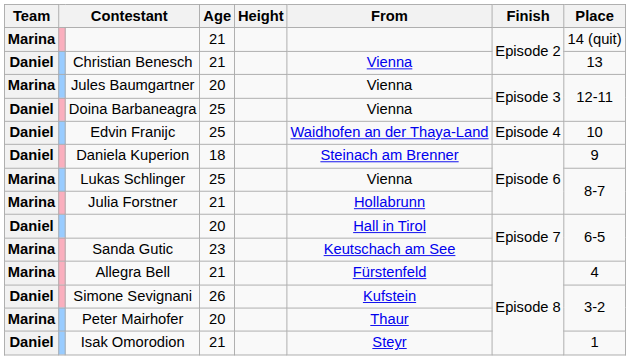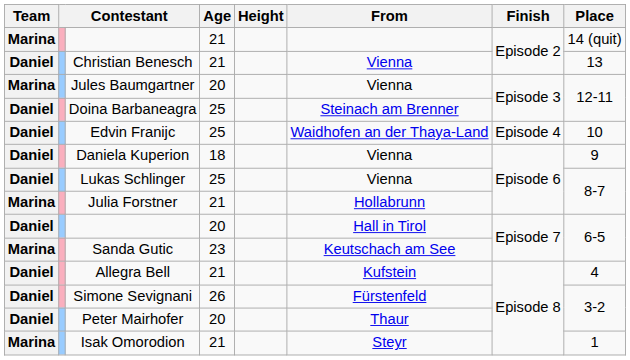Doina Barbaneagra | From: Vienna -> Steinach am Brenner
Daniela Kuperion | From: Steinach am Brenner -> Vienna
Lukas Schlinger | Team: Marina -> Daniel
Allegra Bell | Team: Marina -> Daniel
Allegra Bell | From: Fürstenfeld -> Kufstein
Simone Sevignani | From: Kufstein -> Fürstenfeld
Peter Mairhofer | Team: Marina -> Daniel
Isak Omorodion | Team: Daniel -> Marina
